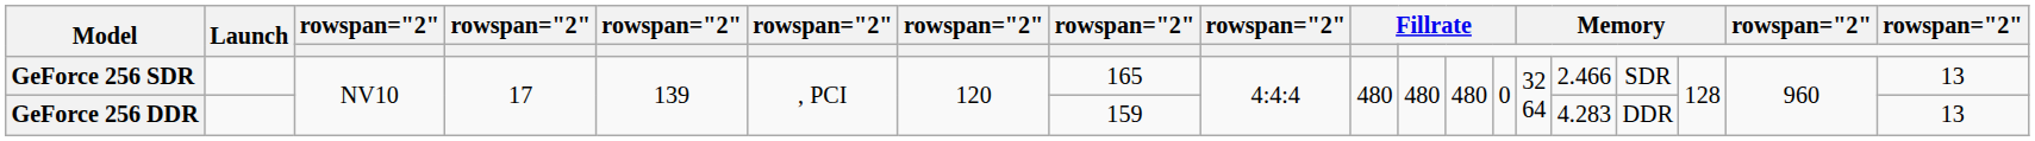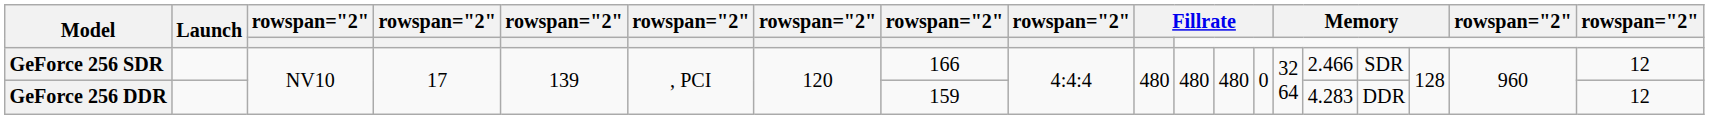GeForce 256 SDR | column 8: 165 -> 166
GeForce 256 SDR | column 19: 13 -> 12
GeForce 256 DDR | column 19: 13 -> 12
